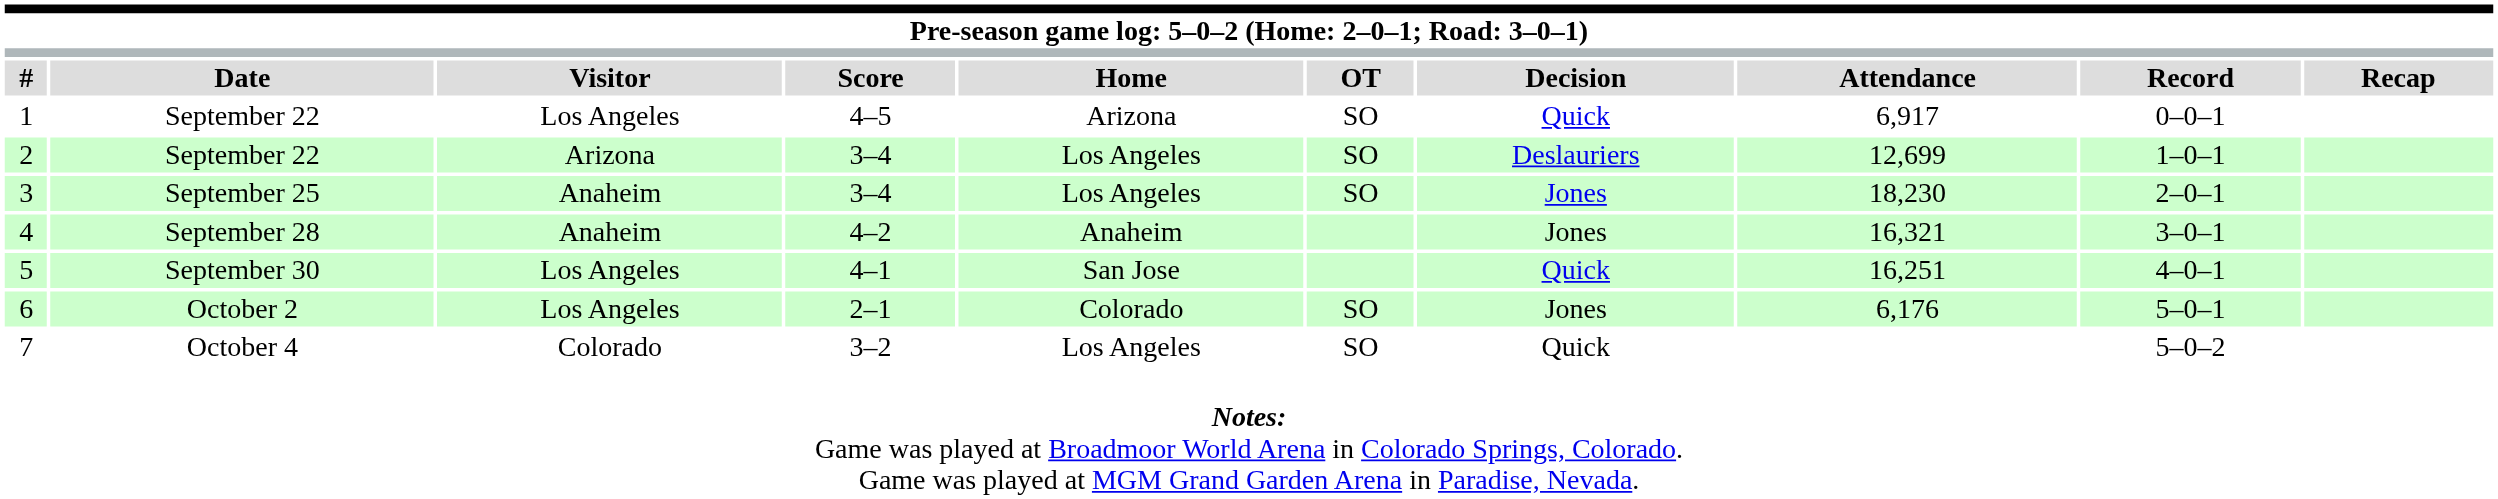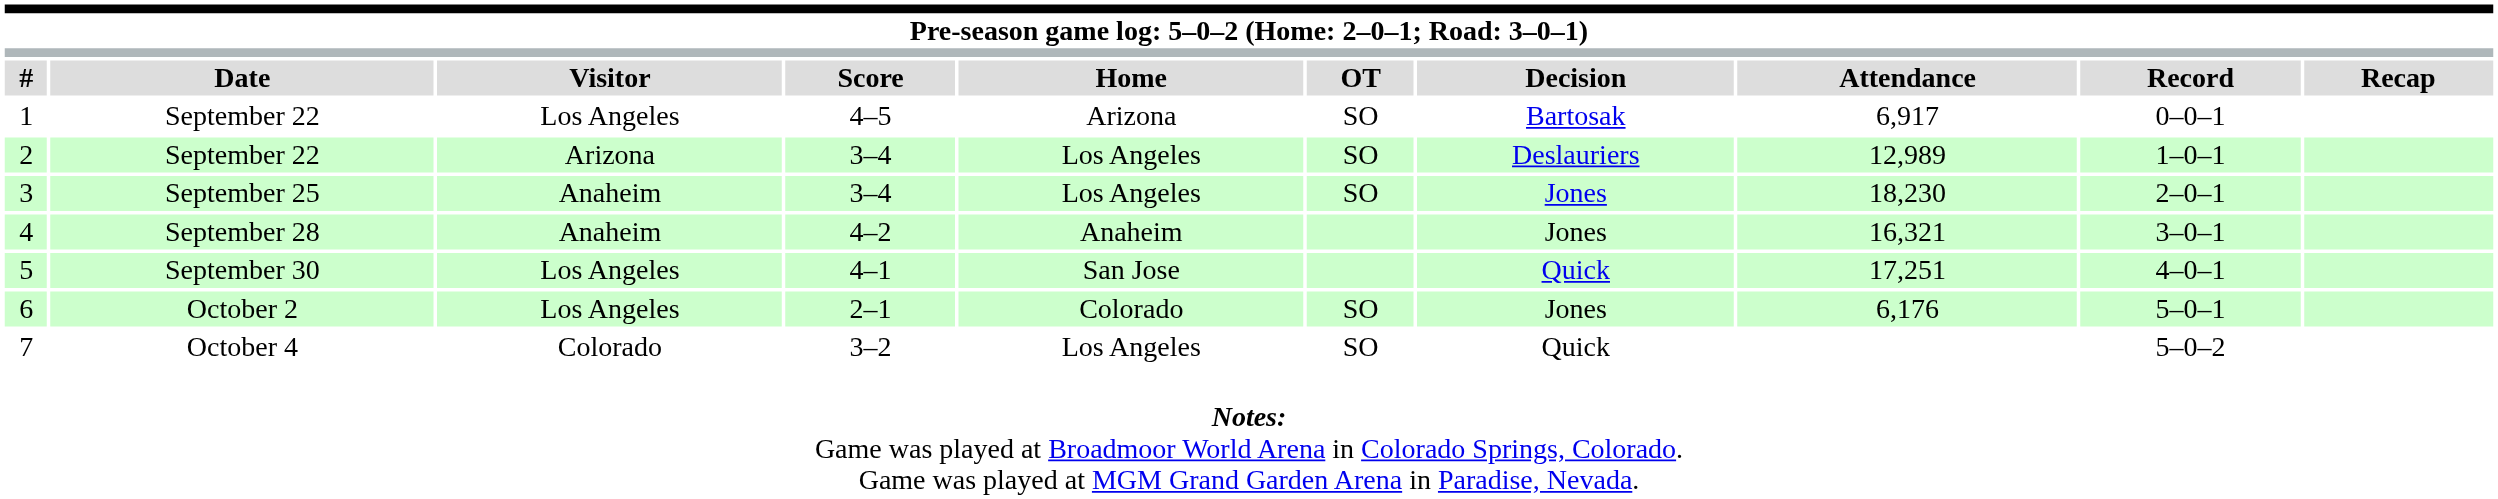1 | Decision: Quick -> Bartosak
2 | Attendance: 12,699 -> 12,989
5 | Attendance: 16,251 -> 17,251
